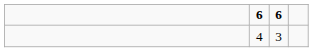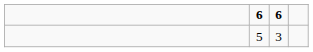row 2 | column 2: 4 -> 5
